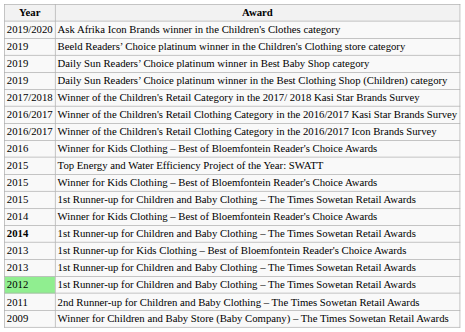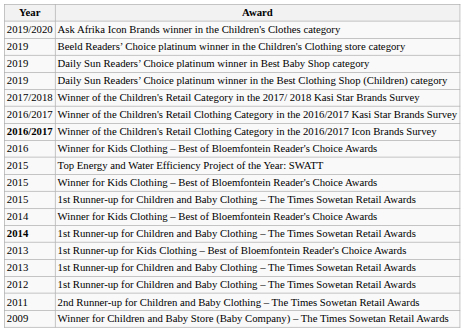row 8 | Year: normal -> bold
row 17 | Year: lightgreen background -> no background
